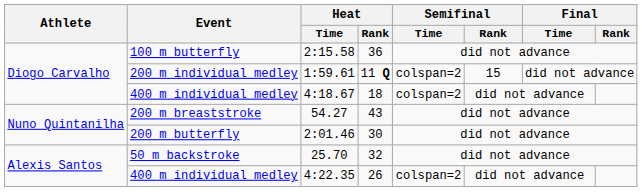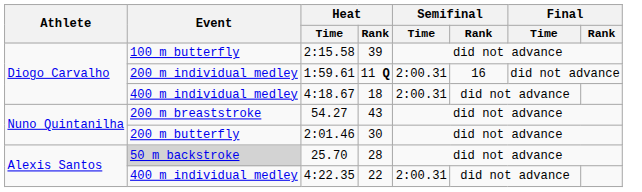2:15.58 | Heat / Rank: 36 -> 39
1:59.61 | Semifinal / Time: colspan=2 -> 2:00.31
1:59.61 | Semifinal / Rank: 15 -> 16
4:18.67 | Semifinal / Time: colspan=2 -> 2:00.31
25.70 | Event: no background -> lightgrey background
25.70 | Heat / Rank: 32 -> 28
4:22.35 | Heat / Rank: 26 -> 22
4:22.35 | Semifinal / Time: colspan=2 -> 2:00.31
